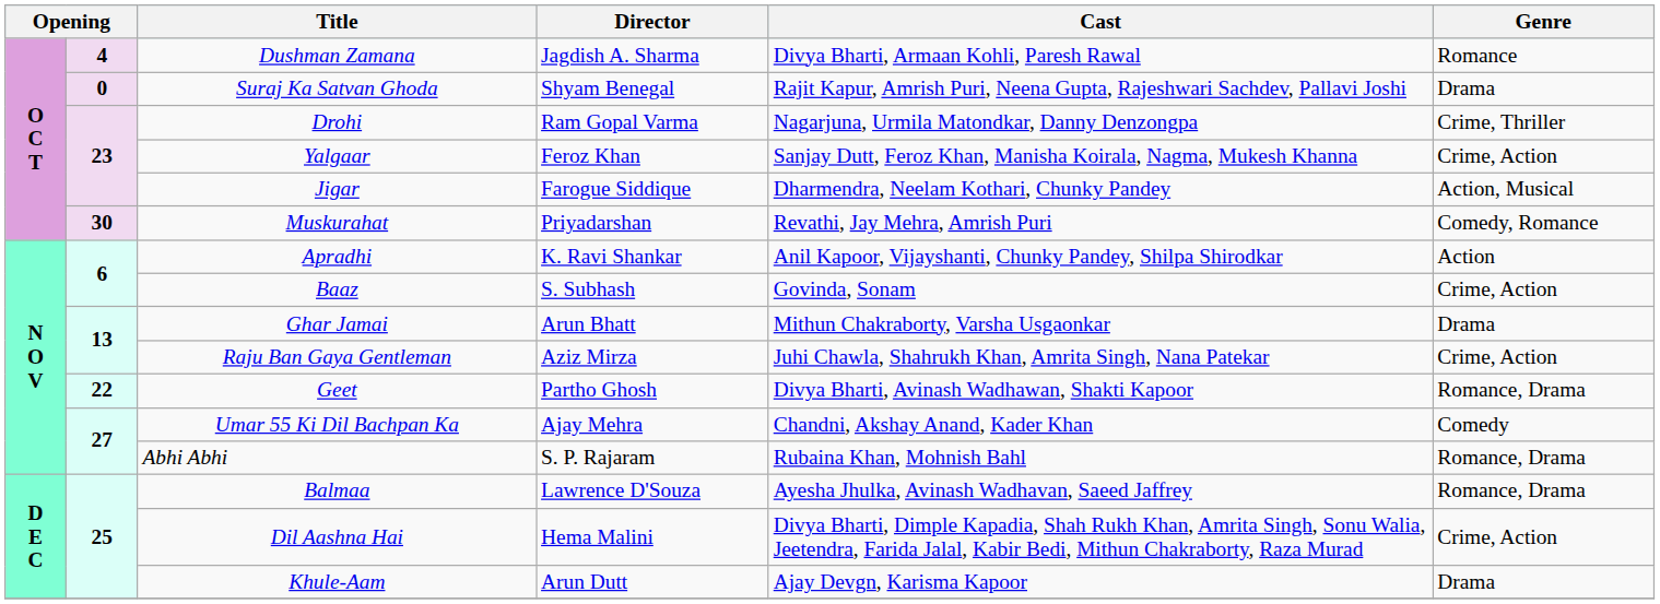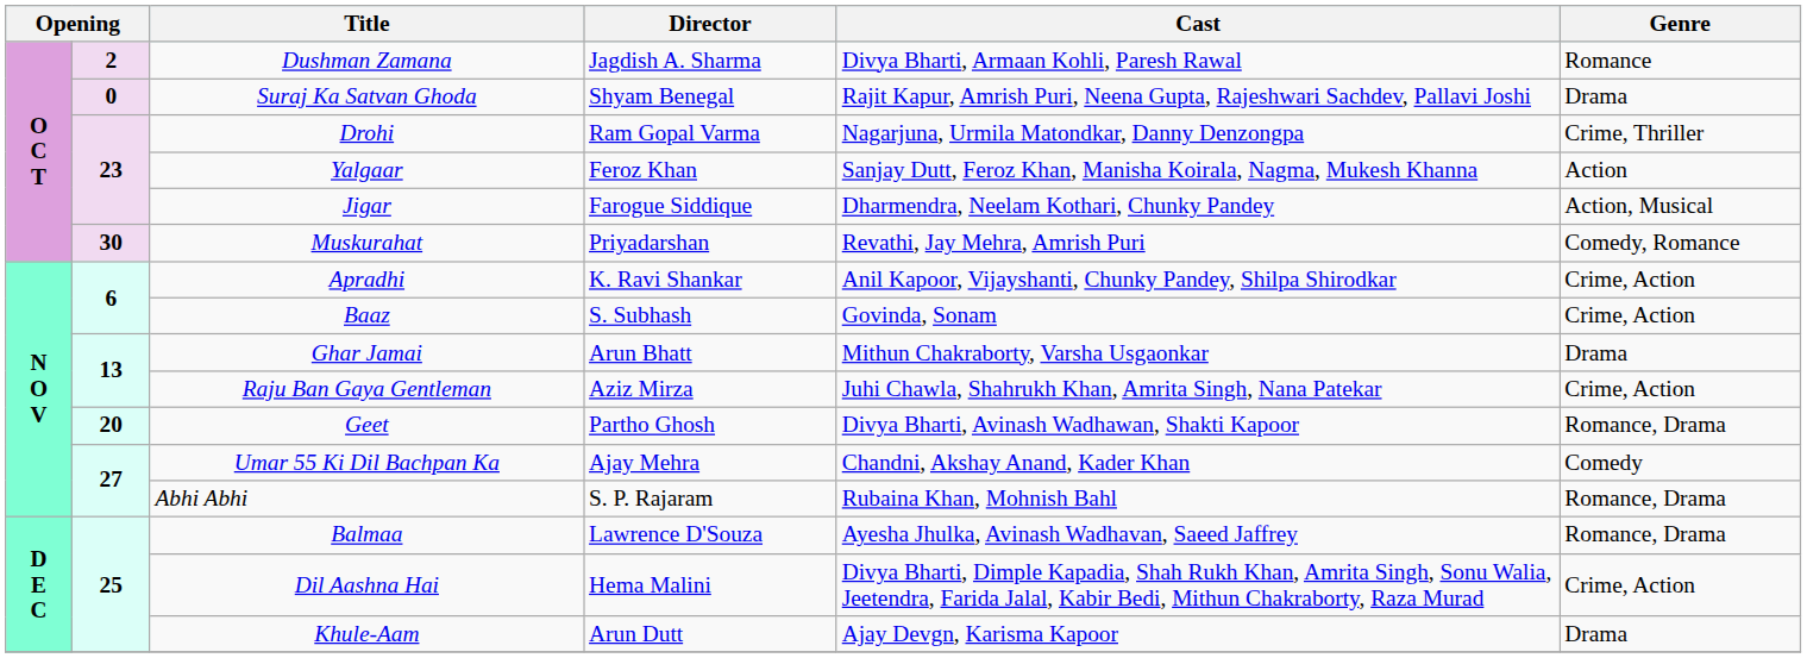Dushman Zamana | column 2: 4 -> 2
Yalgaar | Genre: Crime, Action -> Action
Apradhi | Genre: Action -> Crime, Action
Geet | column 2: 22 -> 20
